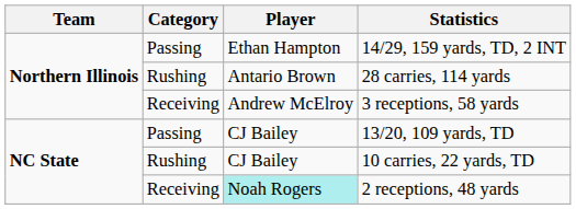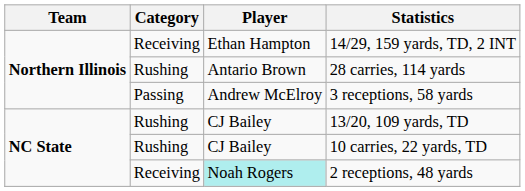14/29, 159 yards, TD, 2 INT | Category: Passing -> Receiving
3 receptions, 58 yards | Category: Receiving -> Passing
13/20, 109 yards, TD | Category: Passing -> Rushing
